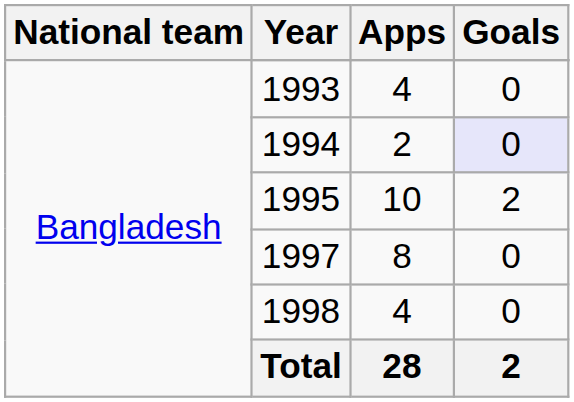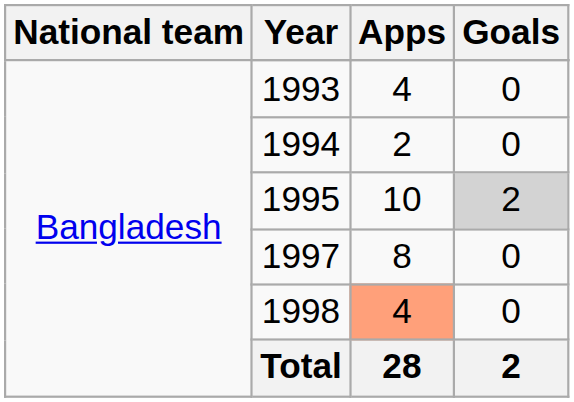1994 | Goals: lavender background -> no background
1995 | Goals: no background -> lightgrey background
1998 | Apps: no background -> lightsalmon background
